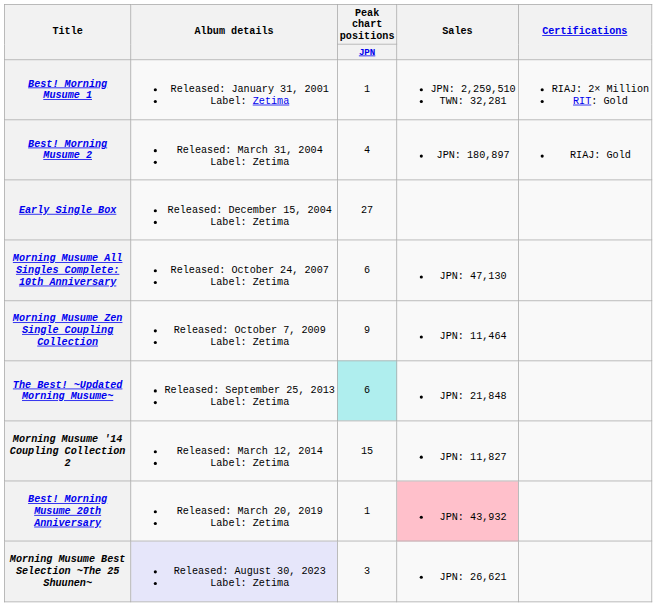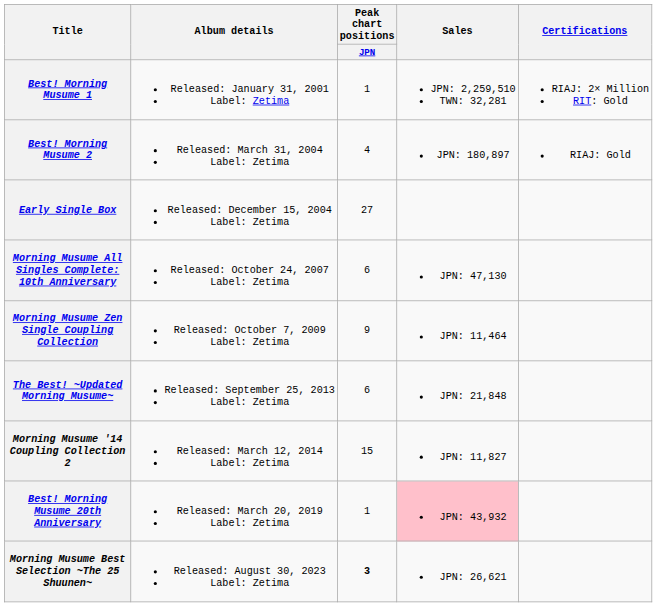The Best! ~Updated Morning Musume~ | Peak chart positions / JPN: paleturquoise background -> no background
Morning Musume Best Selection ~The 25 Shuunen~ | Album details: lavender background -> no background
Morning Musume Best Selection ~The 25 Shuunen~ | Peak chart positions / JPN: normal -> bold
